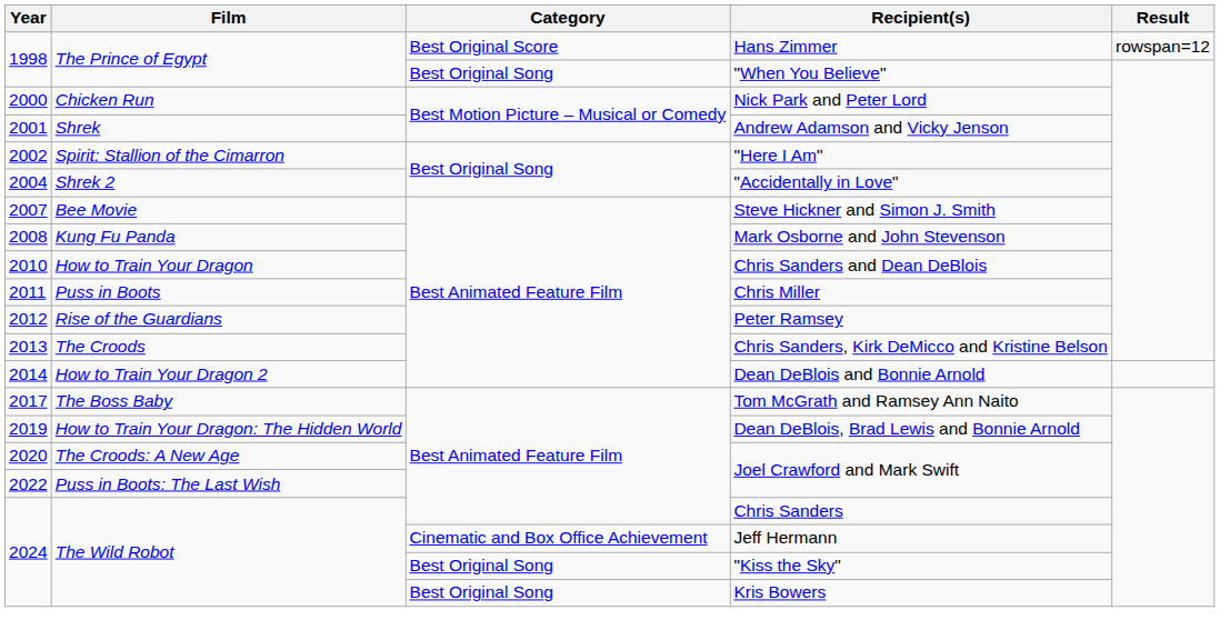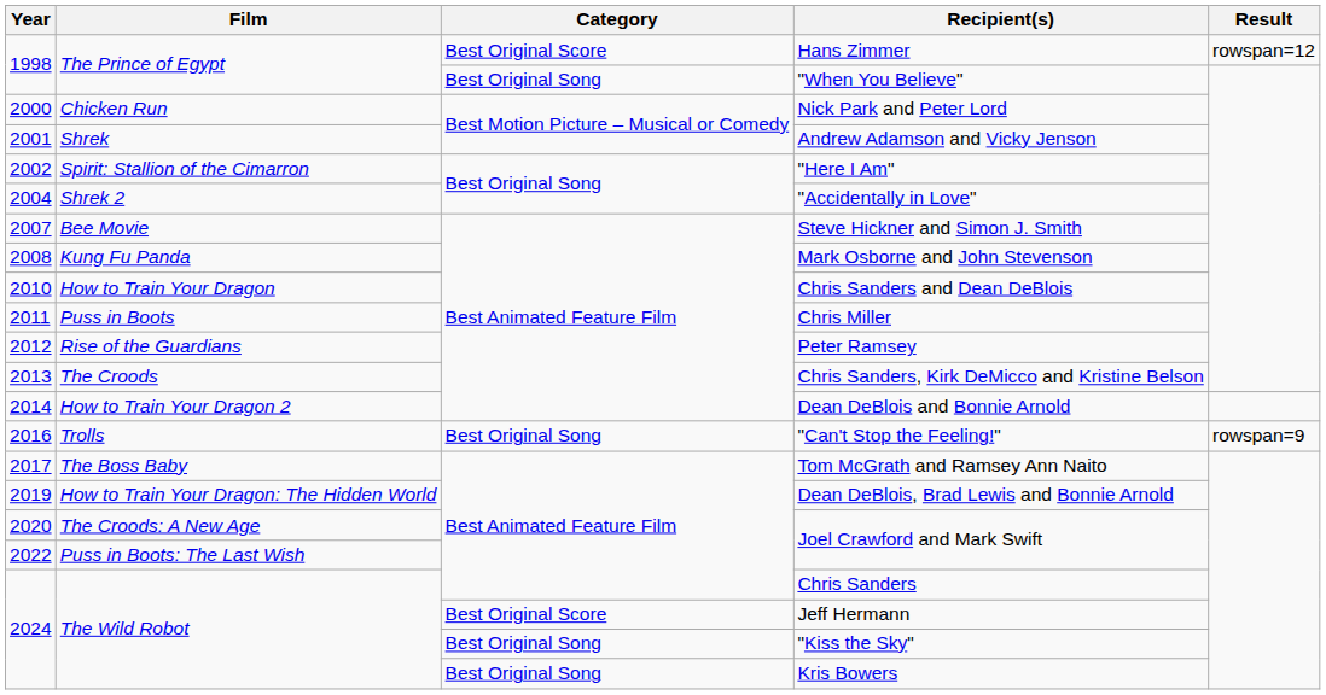+ row: 2016 | Trolls | Best Original Song | "Can't Stop the Feeling!" | rowspan=9
Jeff Hermann | Category: Cinematic and Box Office Achievement -> Best Original Score
